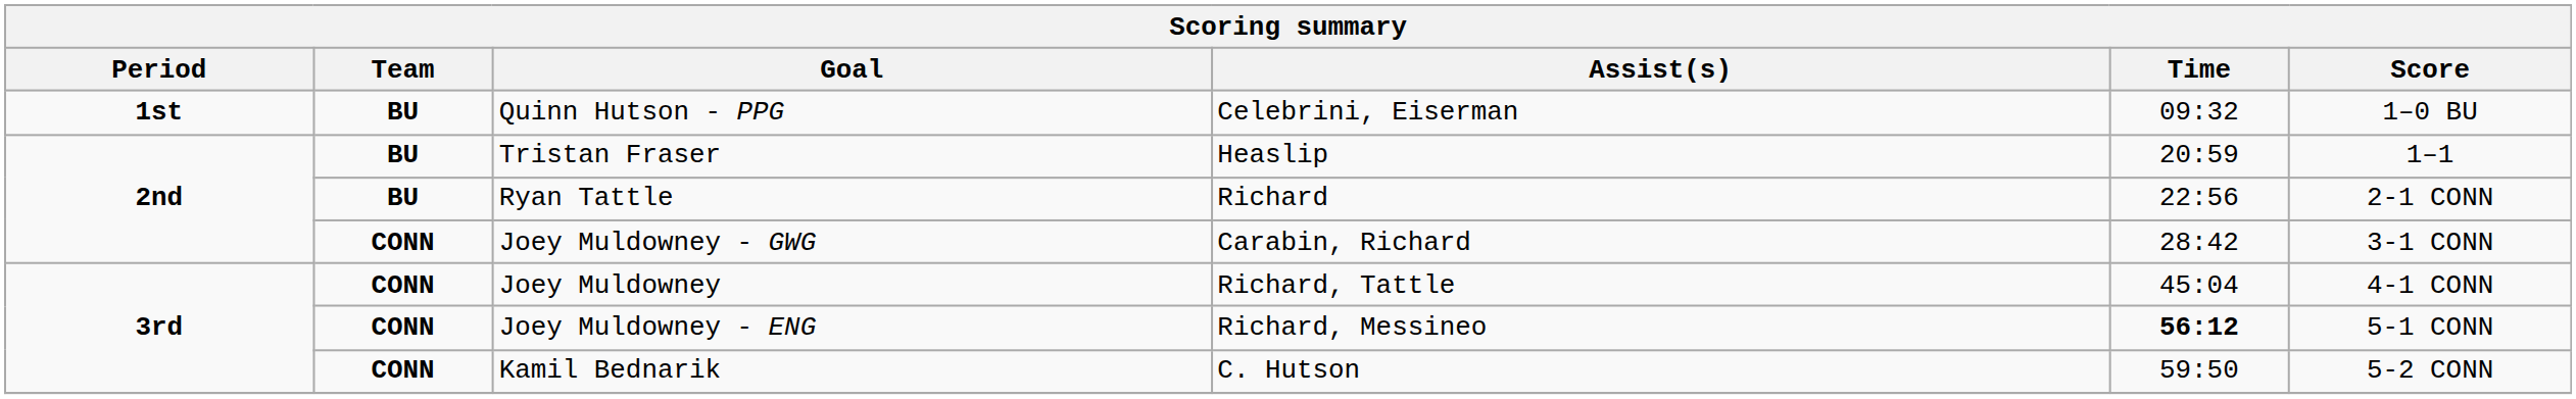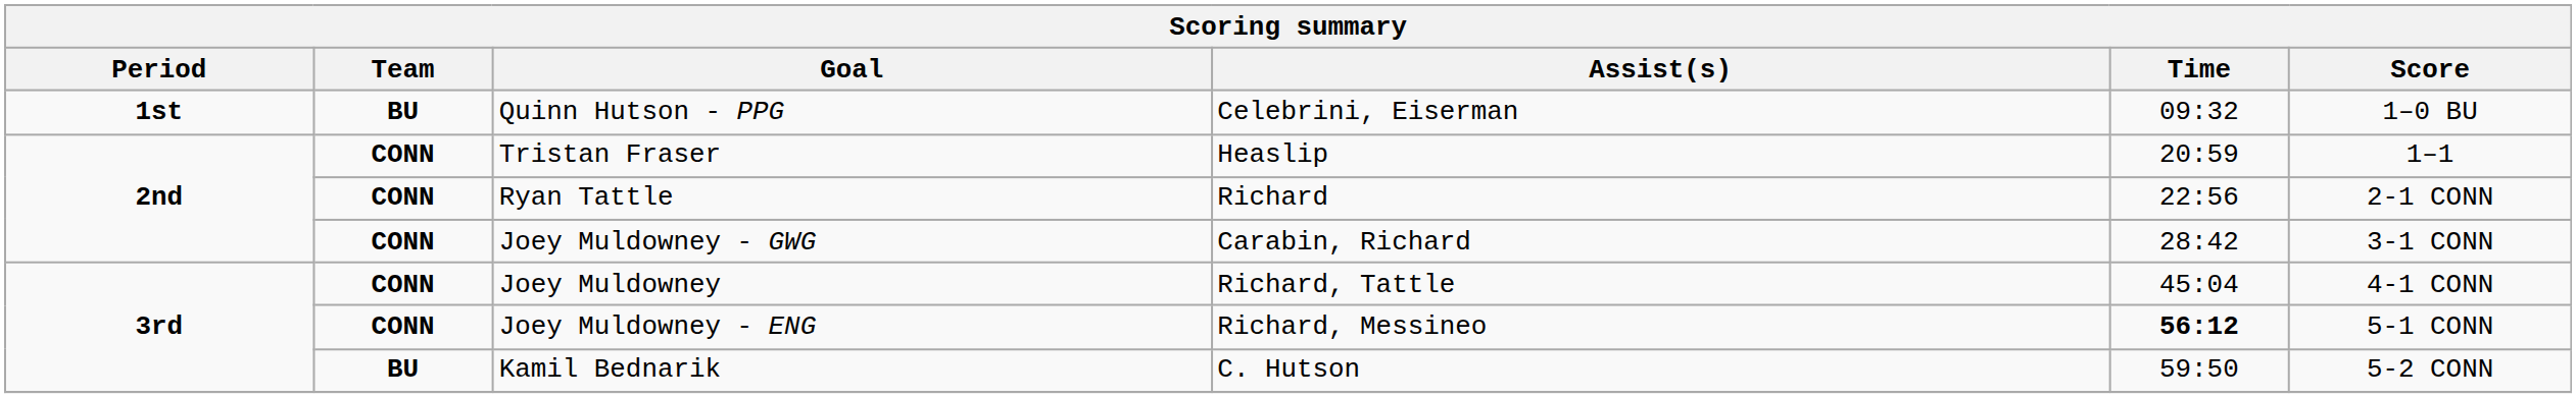Tristan Fraser | Team: BU -> CONN
Ryan Tattle | Team: BU -> CONN
Kamil Bednarik | Team: CONN -> BU
